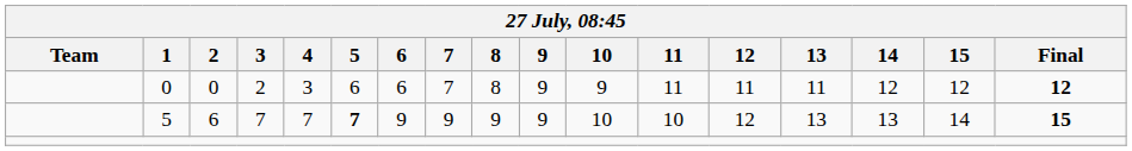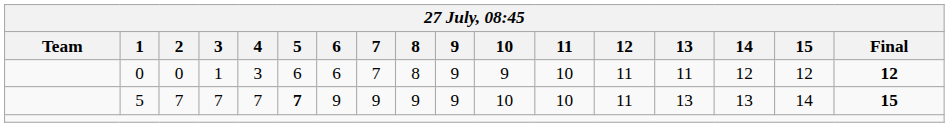row 3 | 3: 2 -> 1
row 3 | 11: 11 -> 10
row 4 | 2: 6 -> 7
row 4 | 12: 12 -> 11
